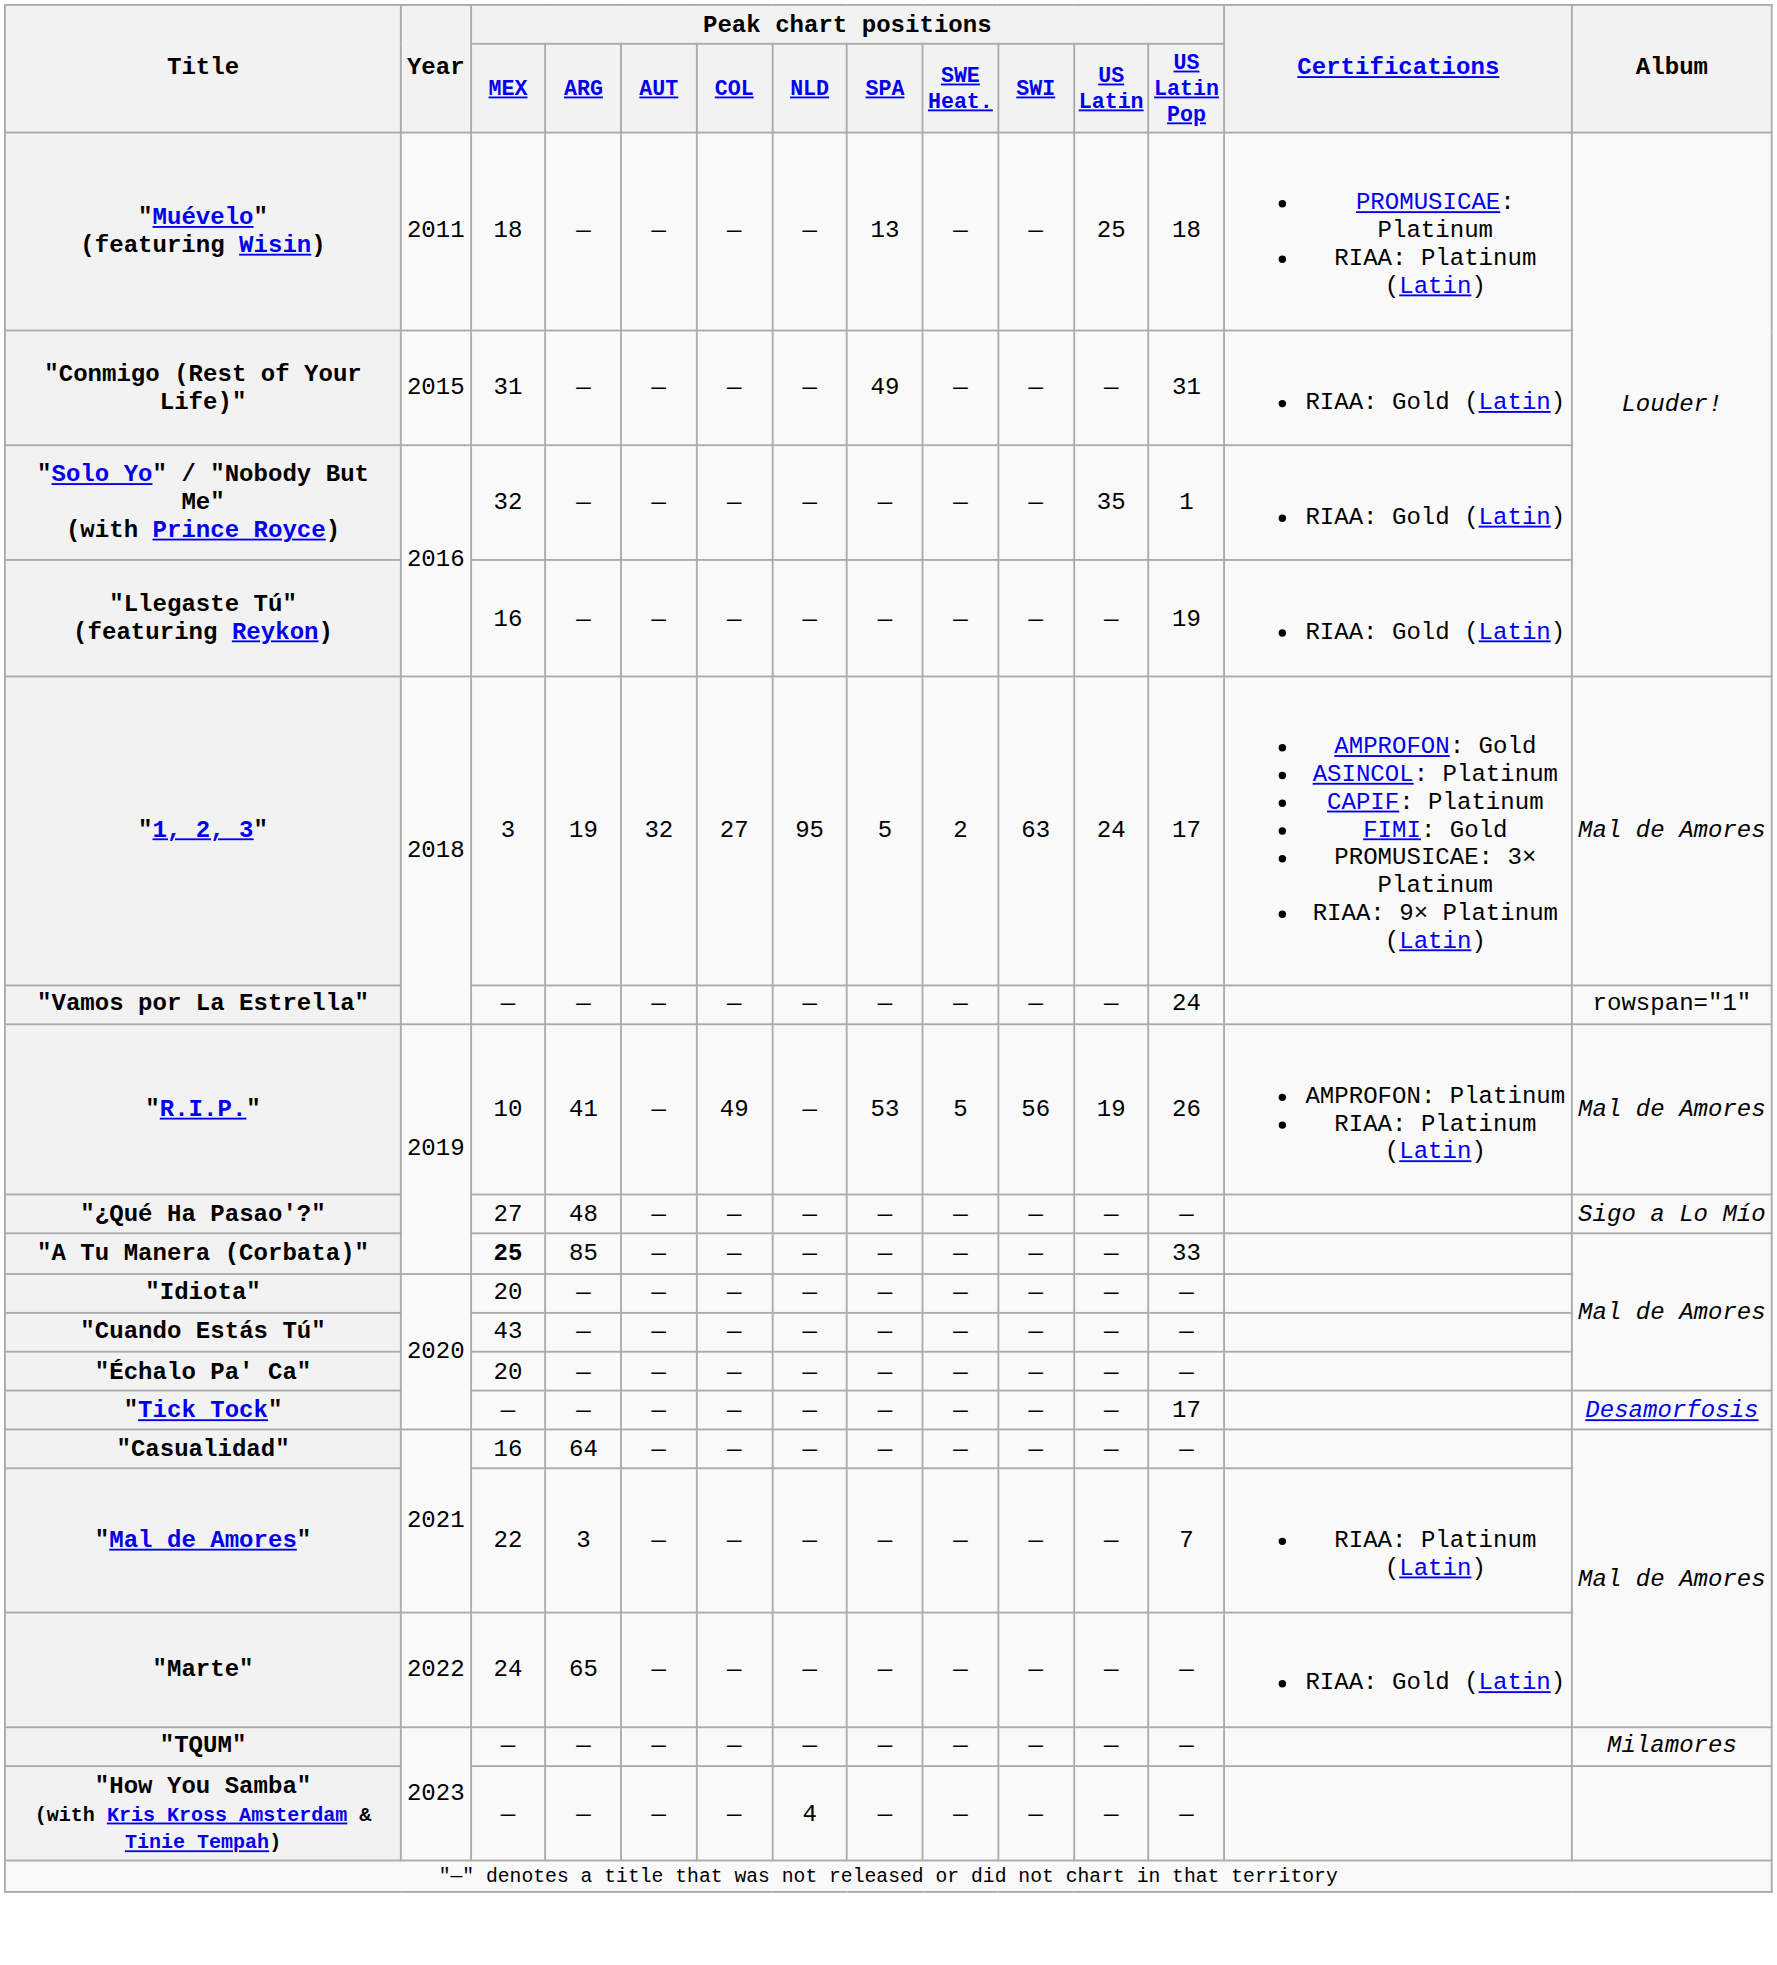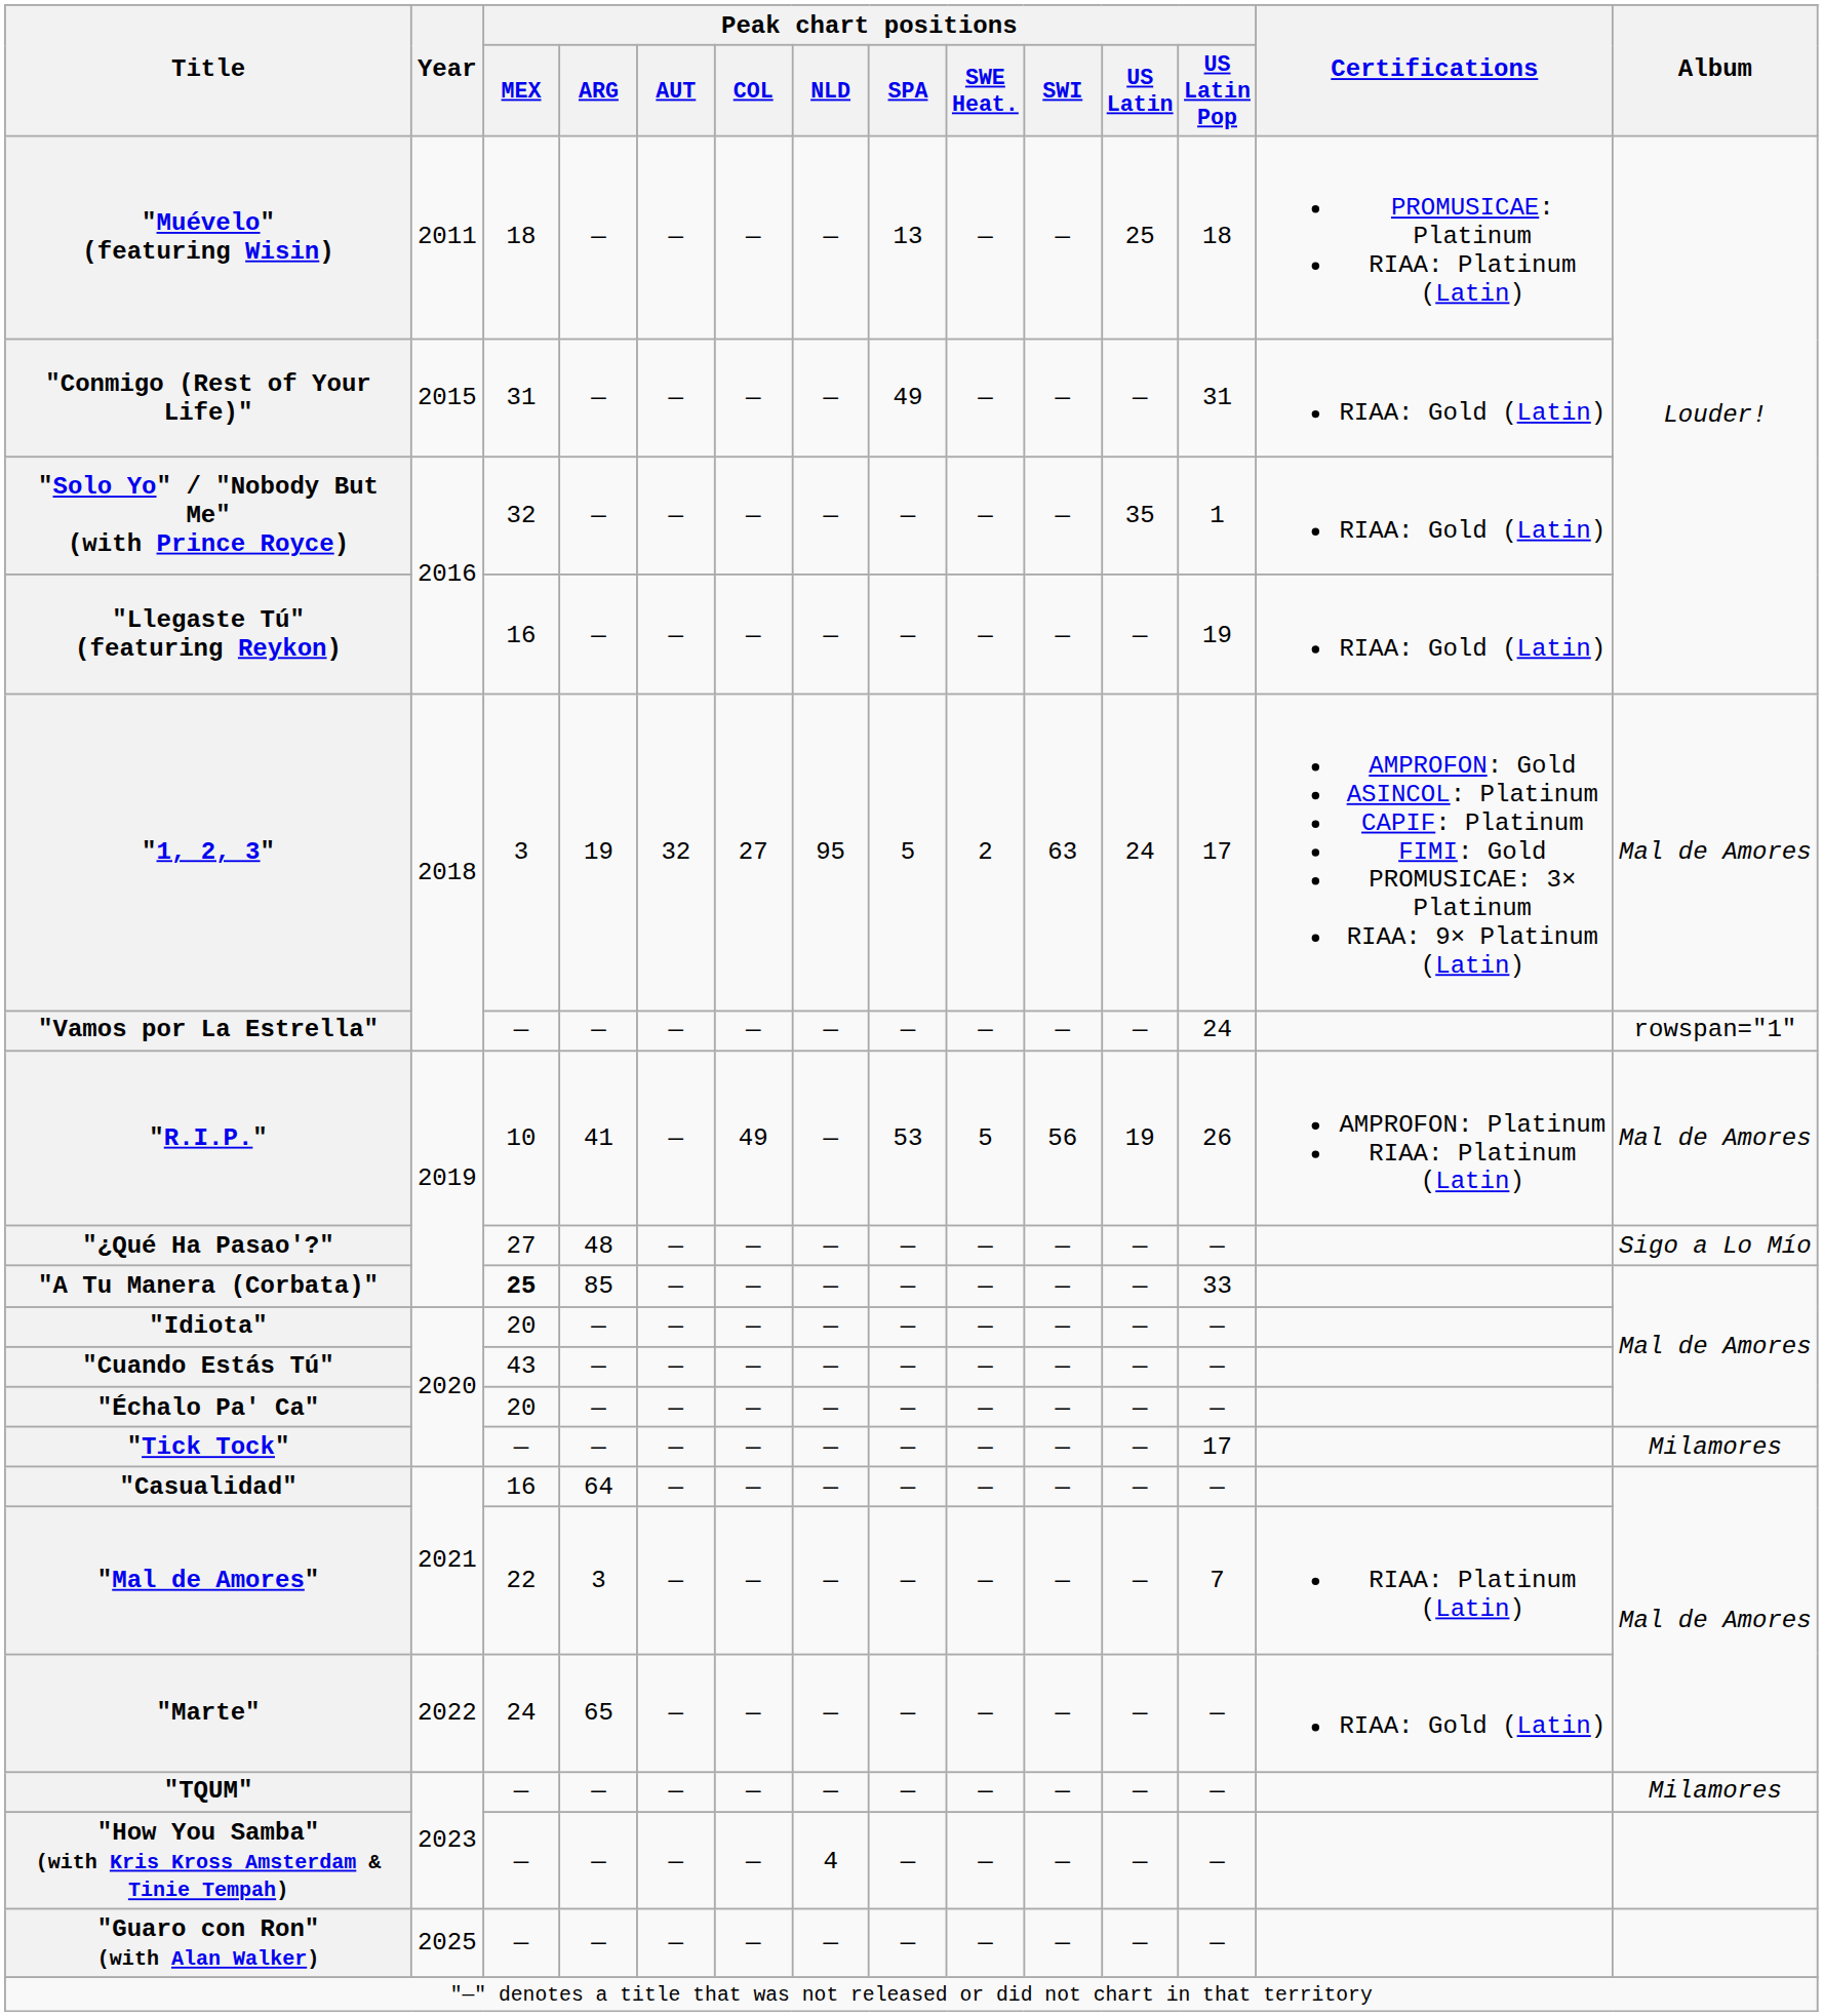"Tick Tock" | Album: Desamorfosis -> Milamores
+ row: "Guaro con Ron" (with Alan Walker) | 2025 | — | — | — | — | — | — | — | — | — | —
